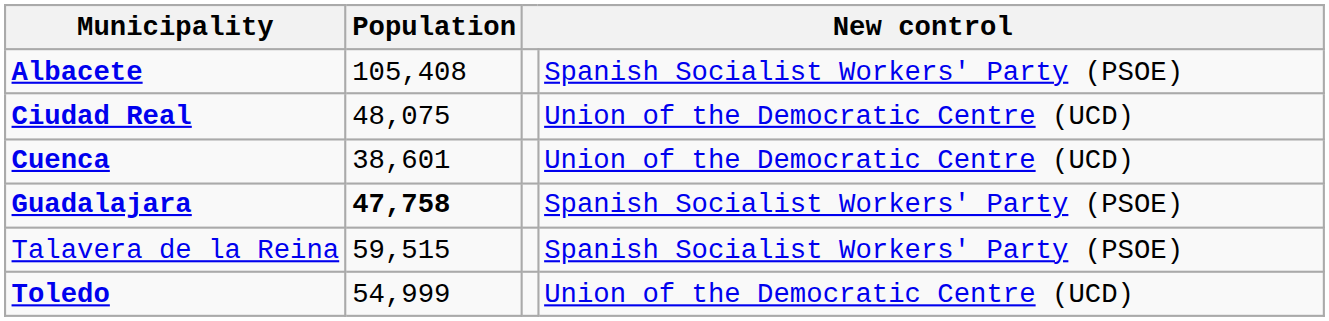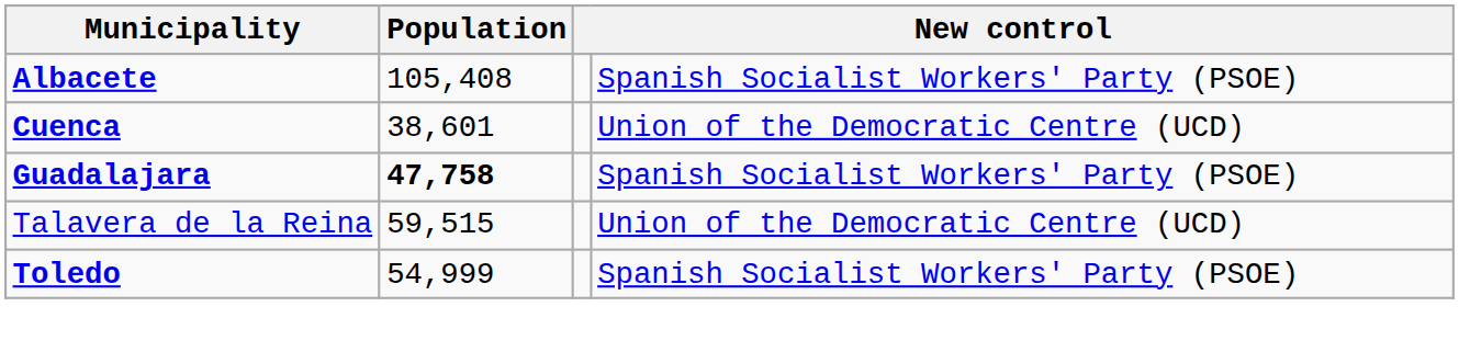- row: Ciudad Real | 48,075 | Union of the Democratic Centre (UCD)
Talavera de la Reina | column 4: Spanish Socialist Workers' Party (PSOE) -> Union of the Democratic Centre (UCD)
Toledo | column 4: Union of the Democratic Centre (UCD) -> Spanish Socialist Workers' Party (PSOE)
